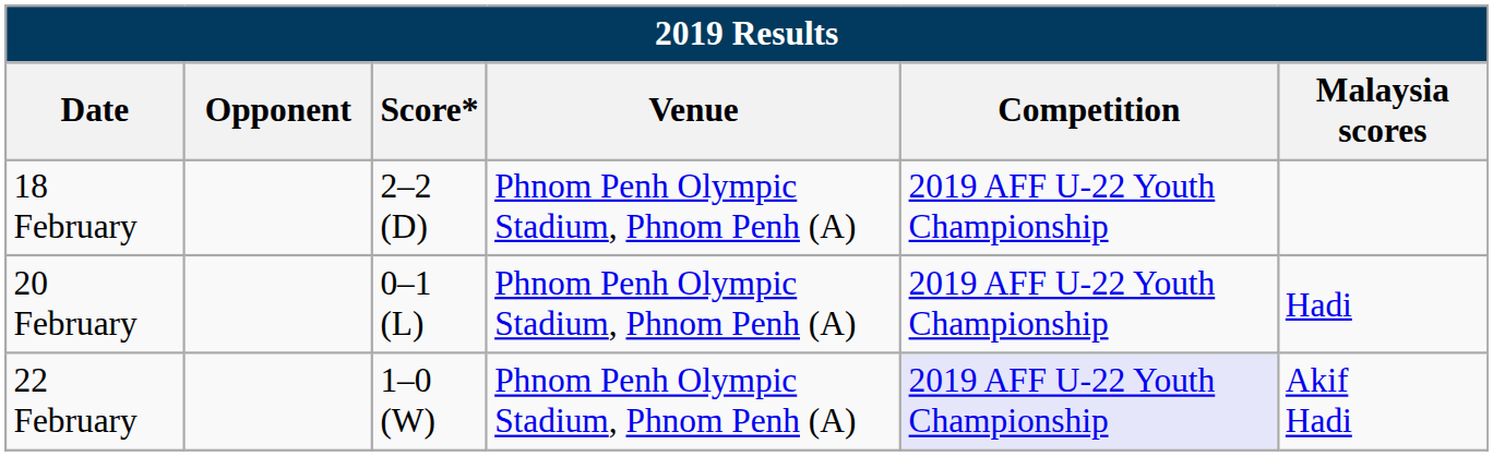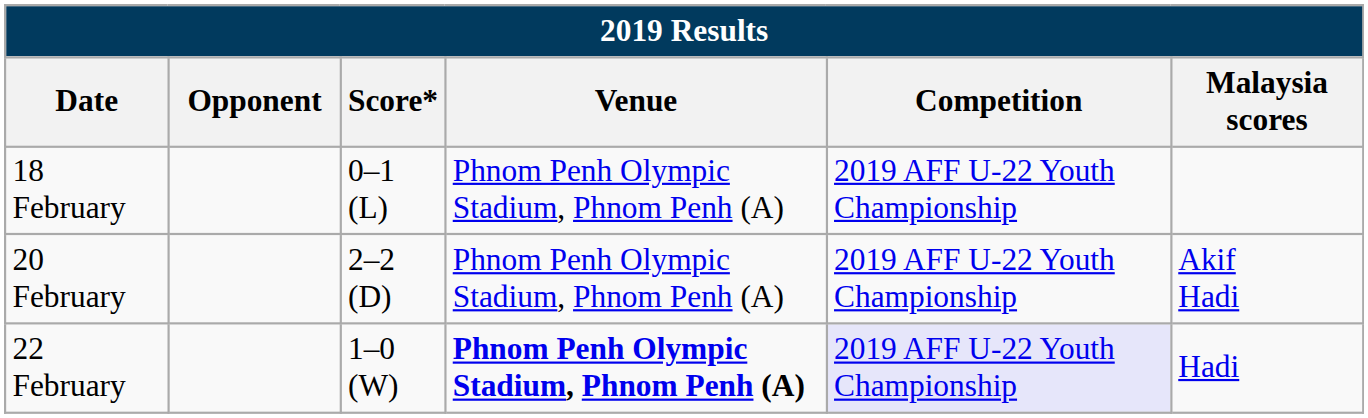18 February | Score*: 2–2 (D) -> 0–1 (L)
20 February | Score*: 0–1 (L) -> 2–2 (D)
20 February | Malaysia scores: Hadi -> Akif Hadi
22 February | Venue: normal -> bold
22 February | Malaysia scores: Akif Hadi -> Hadi
